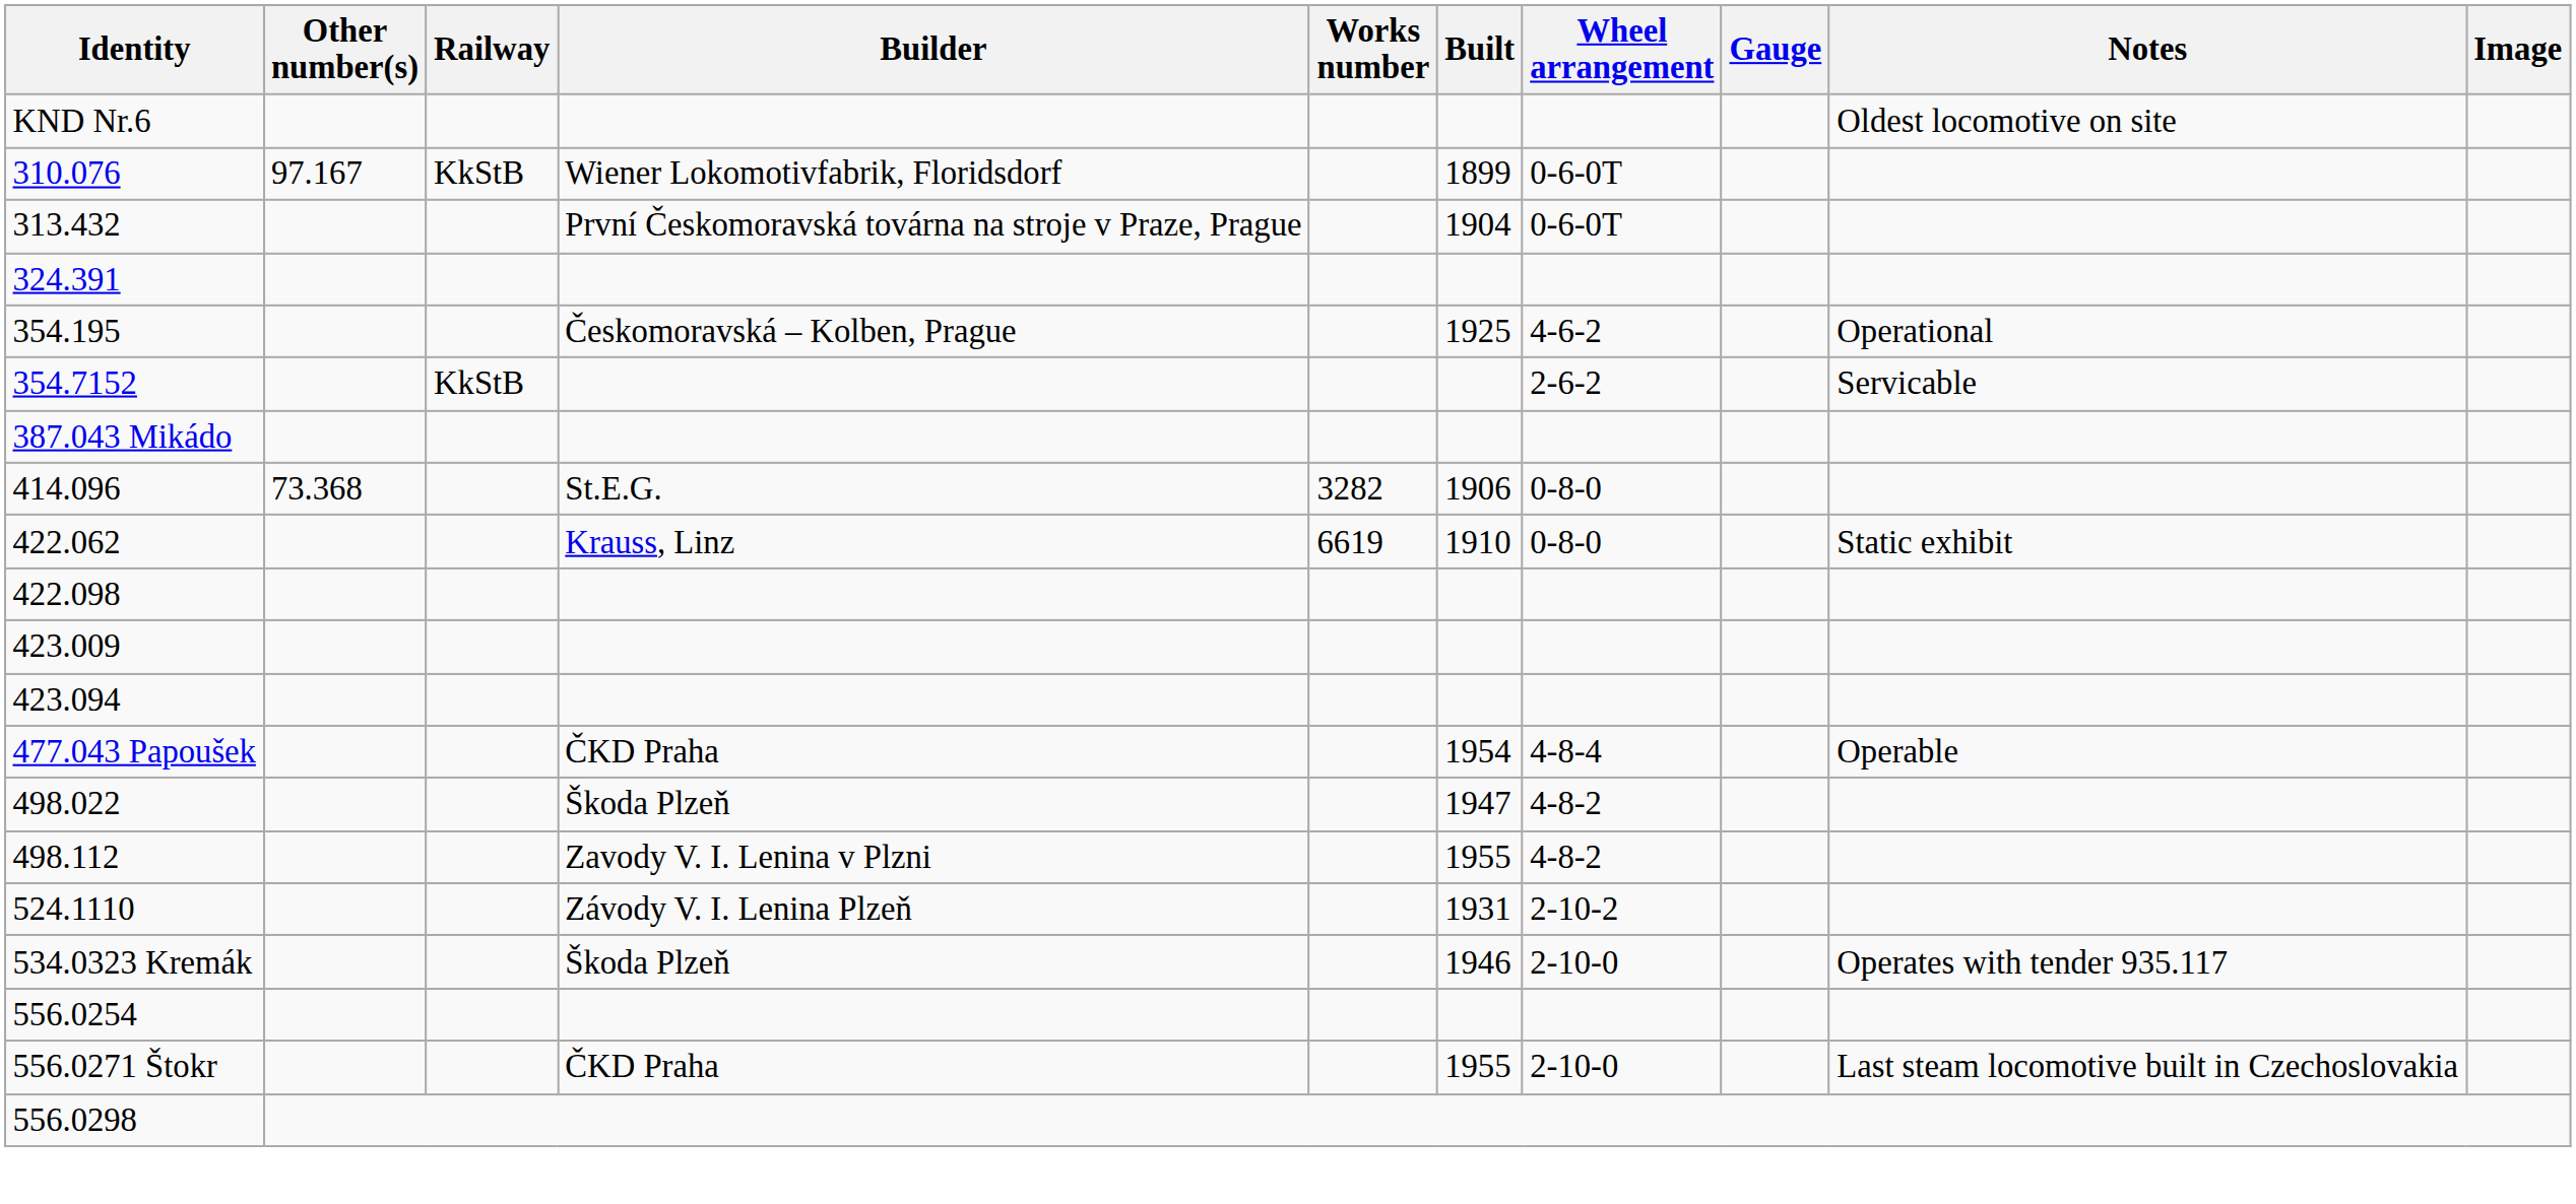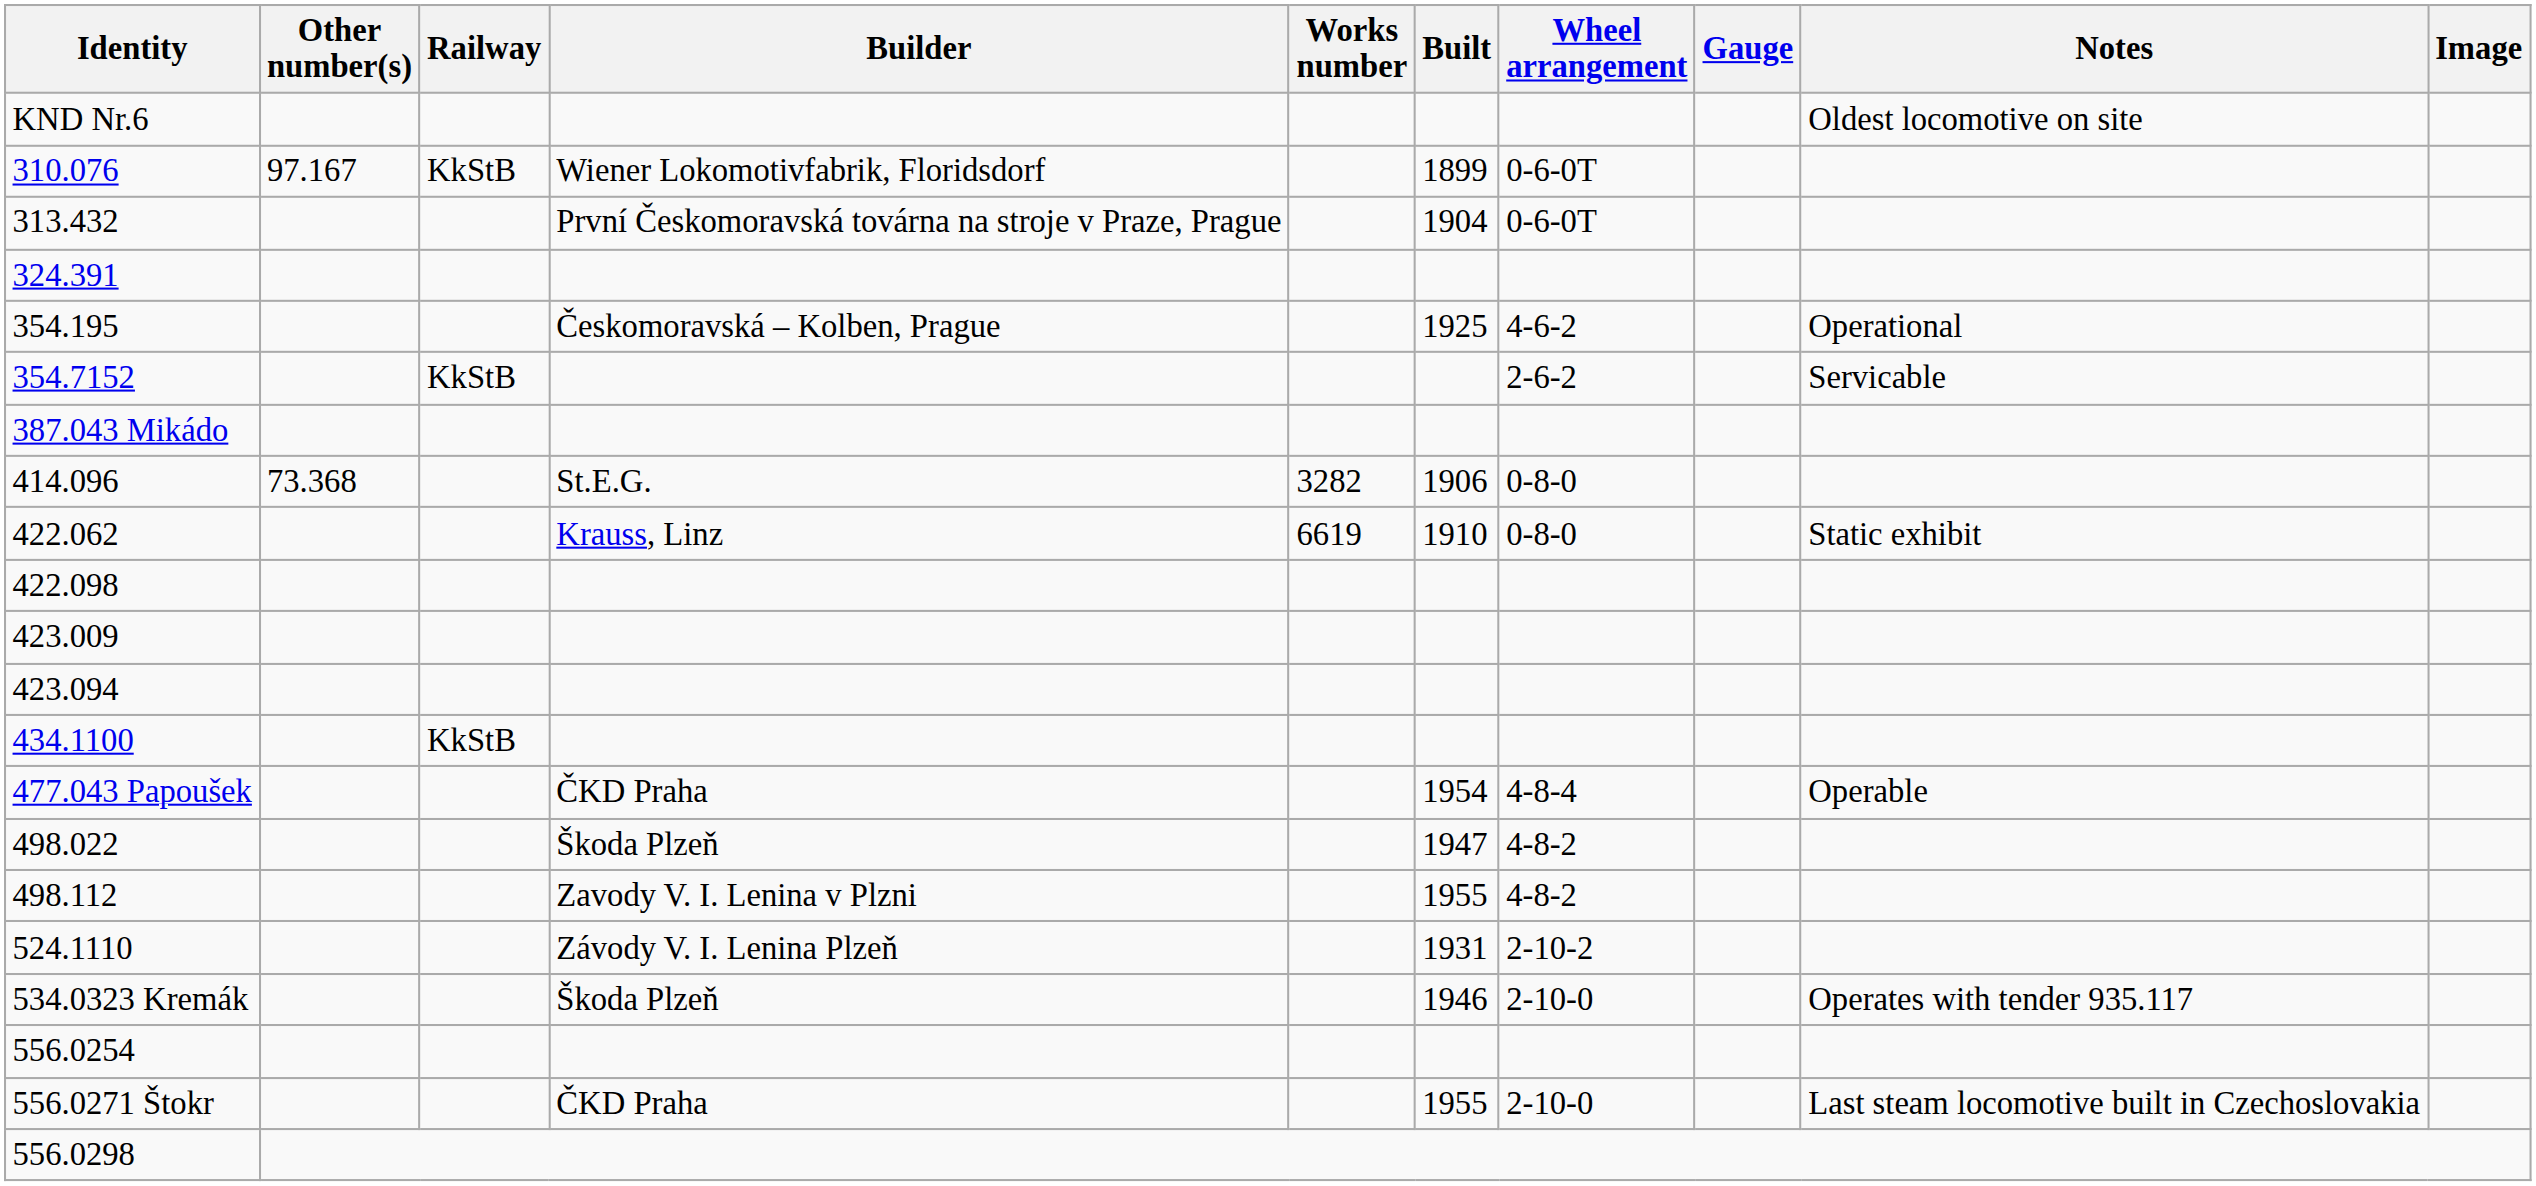+ row: 434.1100 | KkStB
